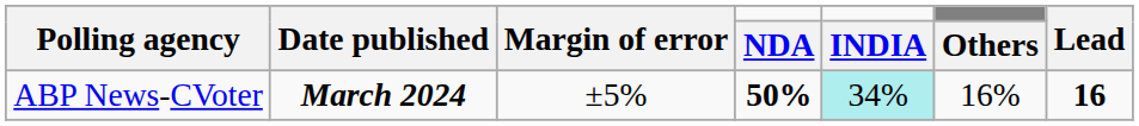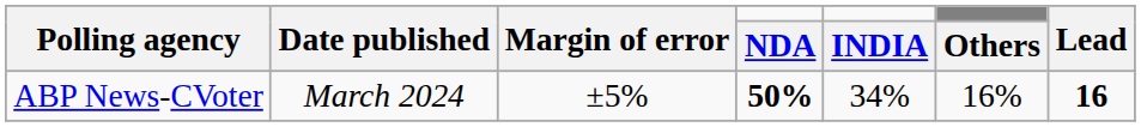ABP News-CVoter | Date published: bold -> normal
ABP News-CVoter | INDIA: paleturquoise background -> no background
